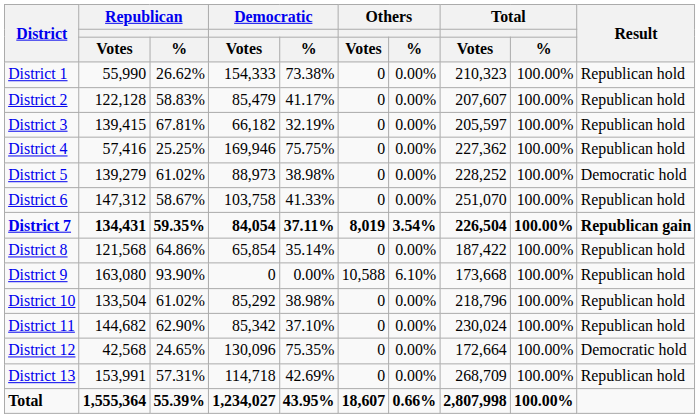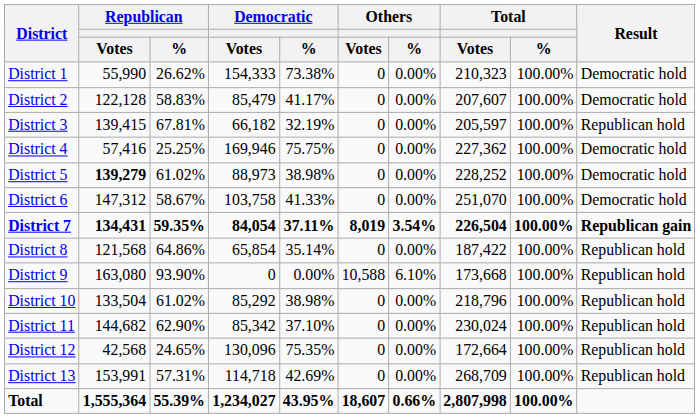District 1 | Result: Republican hold -> Democratic hold
District 2 | Result: Republican hold -> Democratic hold
District 4 | Result: Republican hold -> Democratic hold
District 5 | Republican / Votes: normal -> bold
District 6 | Result: Republican hold -> Democratic hold
District 12 | Result: Democratic hold -> Republican hold
